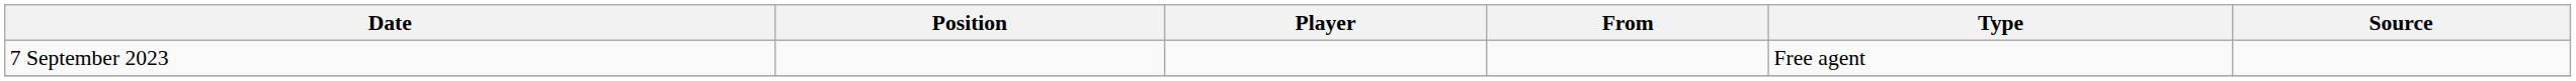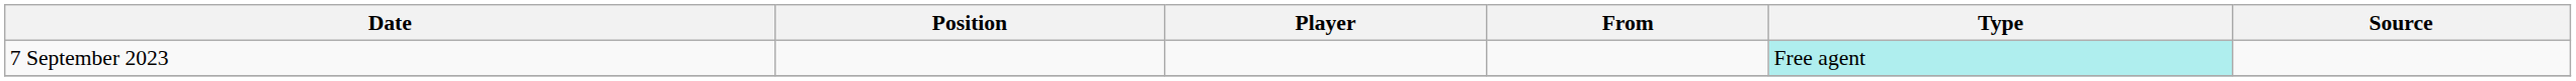7 September 2023 | Type: no background -> paleturquoise background
